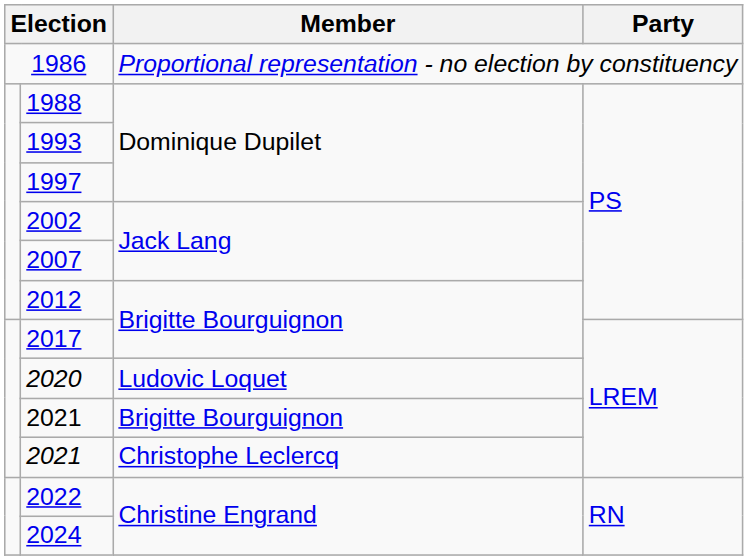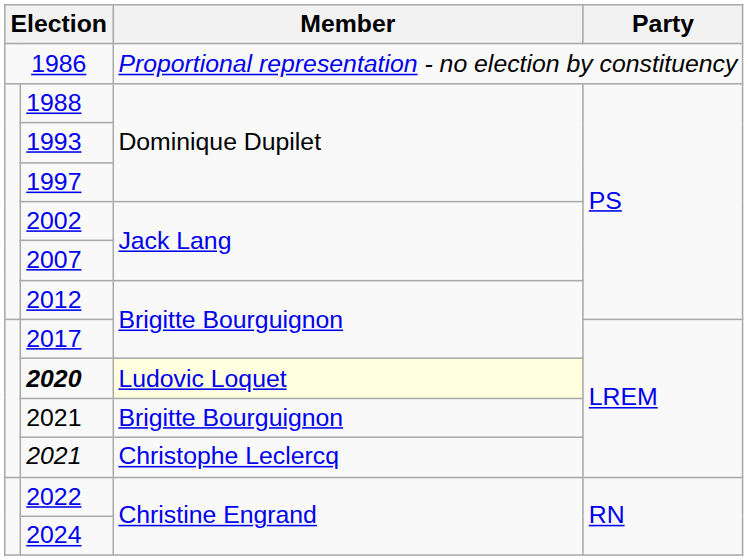2020 | column 2: normal -> bold
2020 | Member: no background -> lightyellow background
